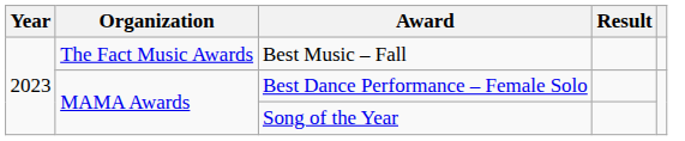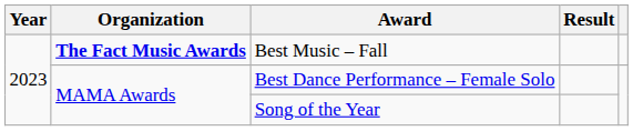Best Music – Fall | Organization: normal -> bold
